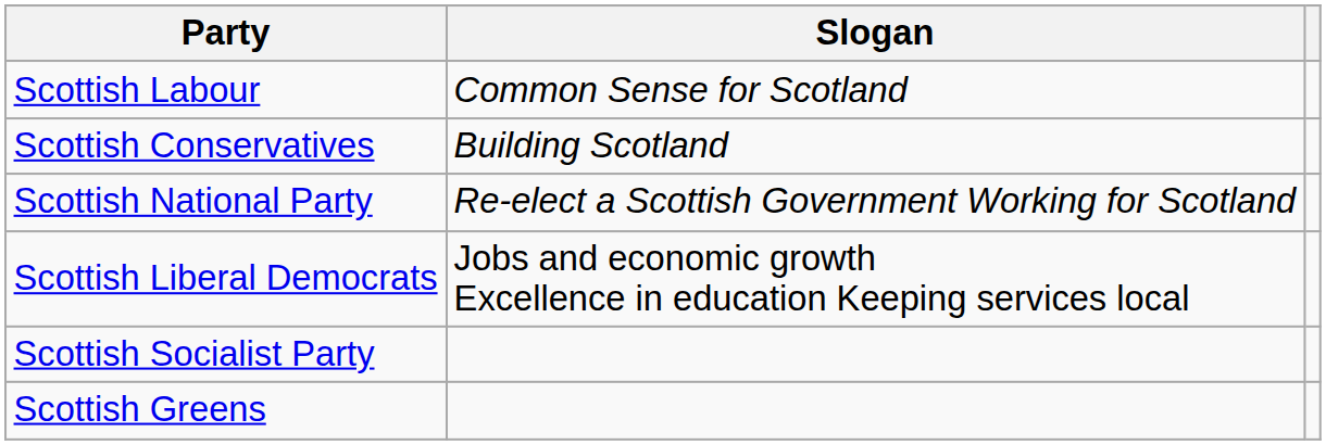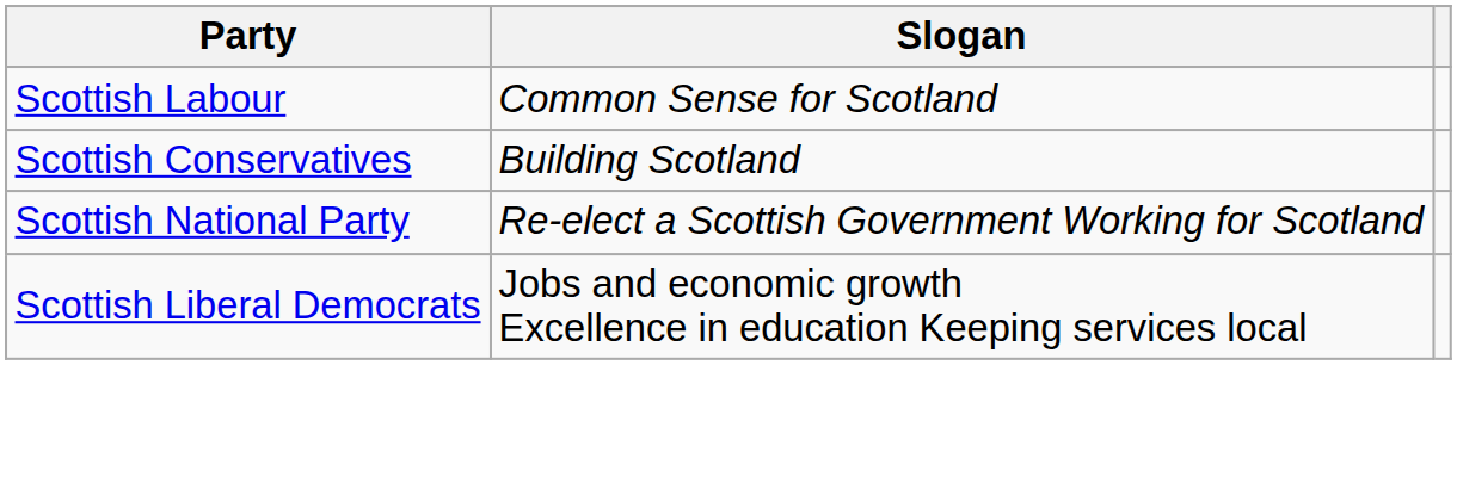- row: Scottish Socialist Party
- row: Scottish Greens
